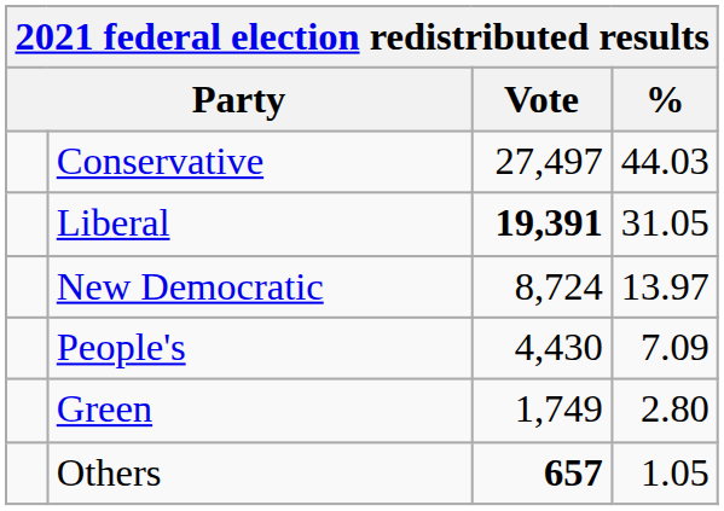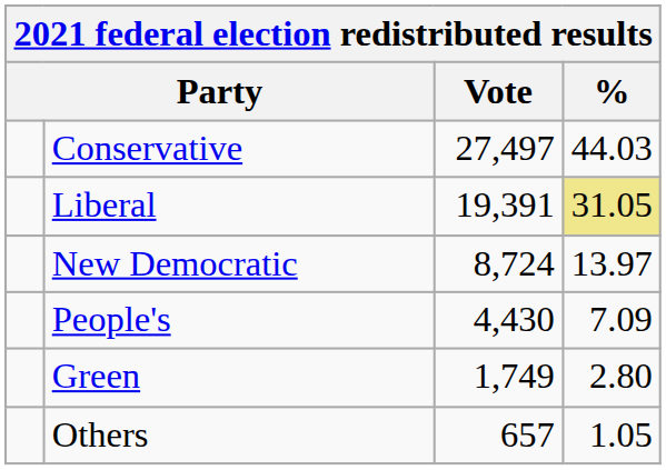Liberal | Vote: bold -> normal
Liberal | %: no background -> khaki background
Others | Vote: bold -> normal
